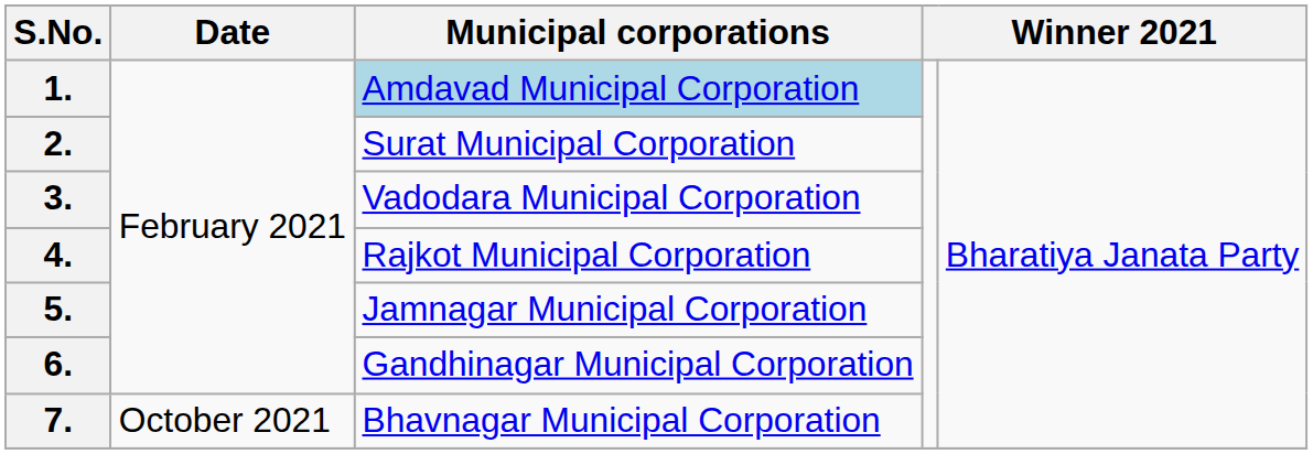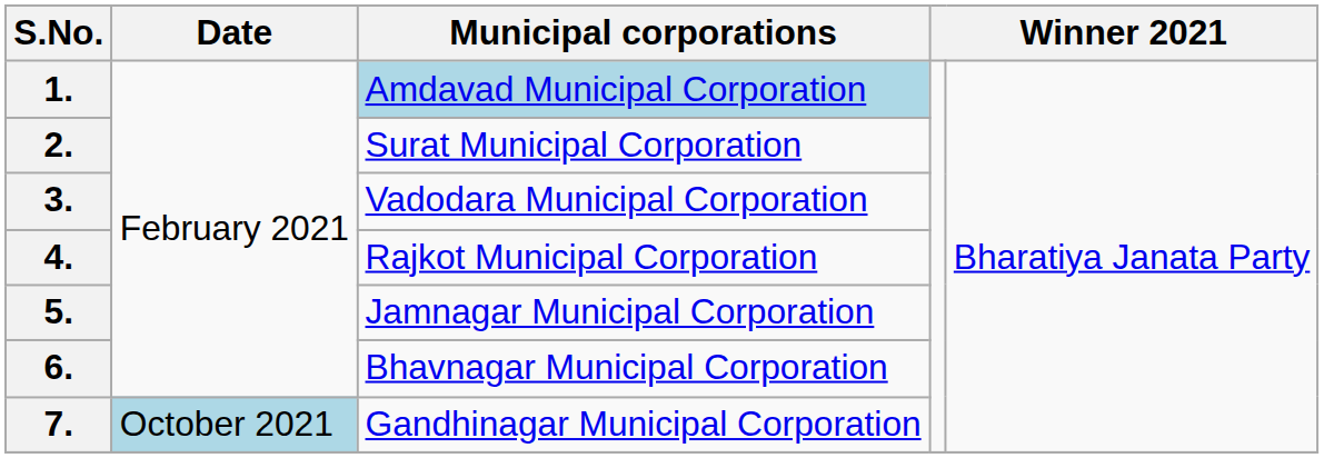6. | Municipal corporations: Gandhinagar Municipal Corporation -> Bhavnagar Municipal Corporation
7. | Date: no background -> lightblue background
7. | Municipal corporations: Bhavnagar Municipal Corporation -> Gandhinagar Municipal Corporation
